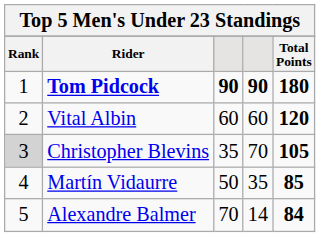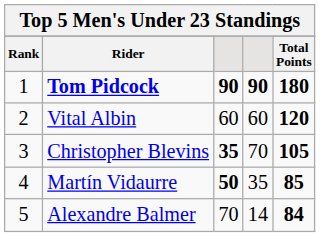Christopher Blevins | Rank: lightgrey background -> no background
Christopher Blevins | column 3: normal -> bold
Martín Vidaurre | column 3: normal -> bold
